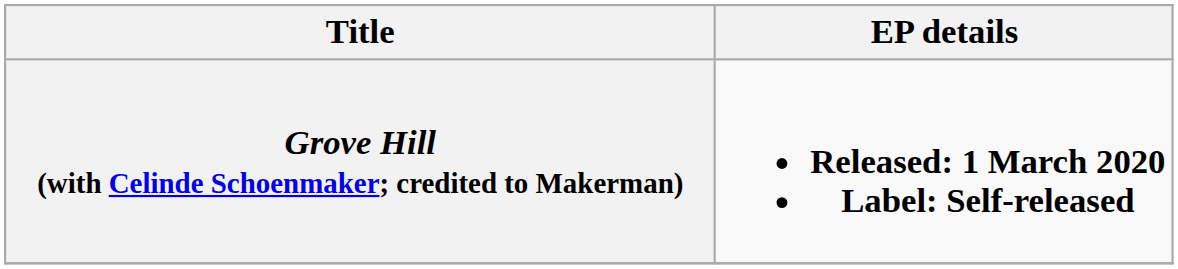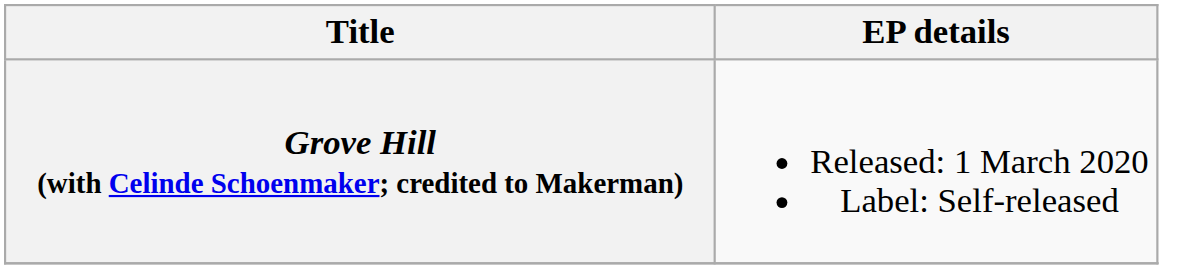Grove Hill (with Celinde Schoenmaker; credited to Makerman) | EP details: bold -> normal
